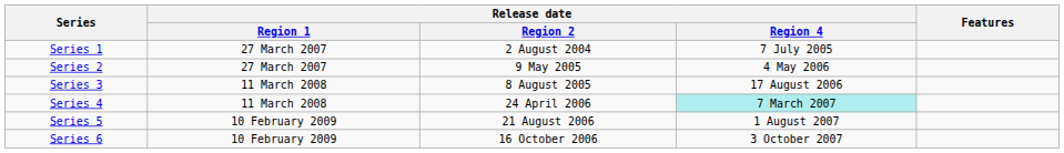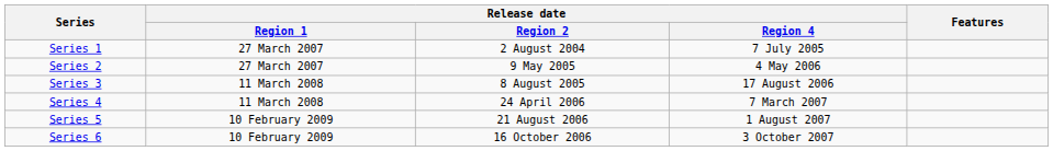Series 4 | Release date / Region 4: paleturquoise background -> no background
